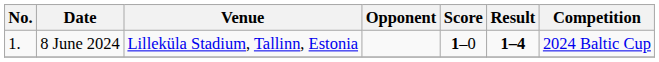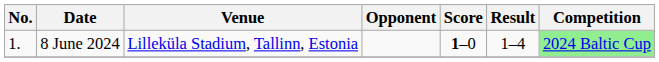8 June 2024 | Result: bold -> normal
8 June 2024 | Competition: no background -> lightgreen background
